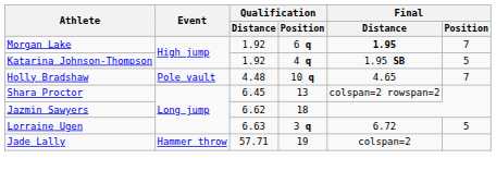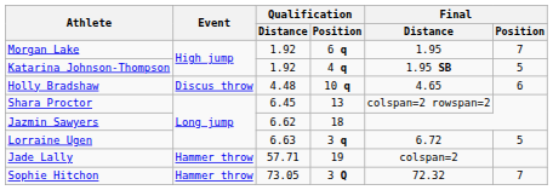Morgan Lake | Final / Distance: bold -> normal
Holly Bradshaw | Event: Pole vault -> Discus throw
Holly Bradshaw | Final / Position: 7 -> 6
+ row: Sophie Hitchon | Hammer throw | 73.05 | 3 Q | 72.32 | 7
